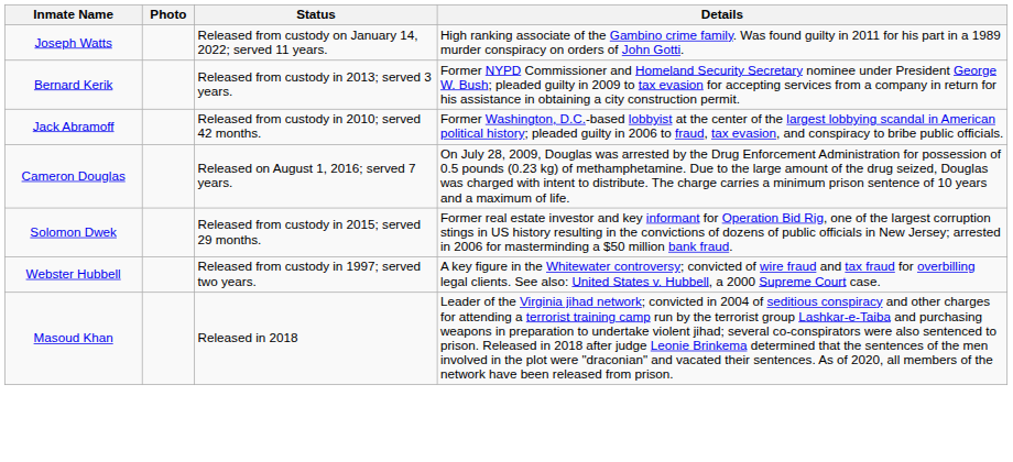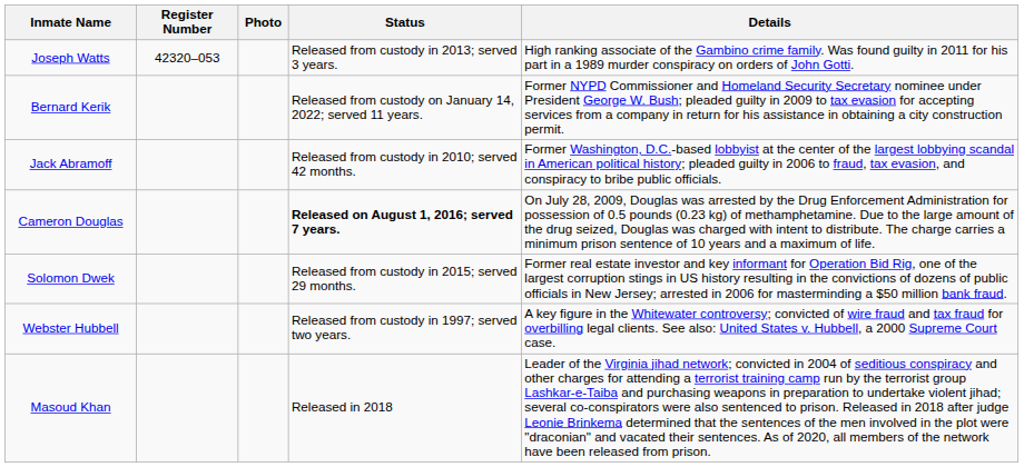+ column: Register Number | 42320–053
Joseph Watts | Status: Released from custody on January 14, 2022; served 11 years. -> Released from custody in 2013; served 3 years.
Bernard Kerik | Status: Released from custody in 2013; served 3 years. -> Released from custody on January 14, 2022; served 11 years.
Cameron Douglas | Status: normal -> bold
